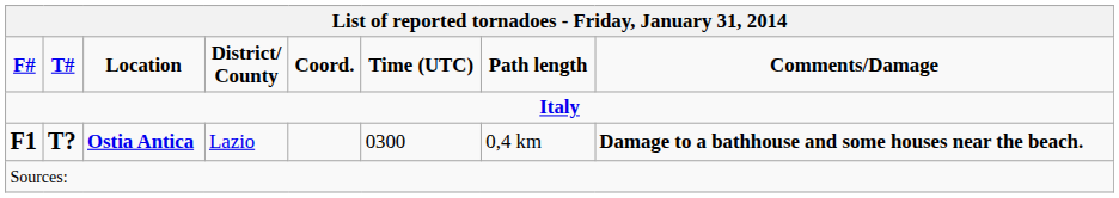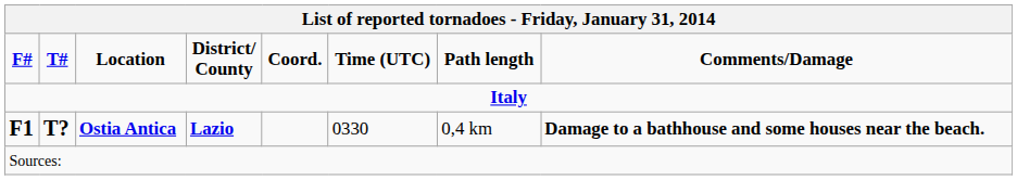F1 | District/ County: normal -> bold
F1 | Time (UTC): 0300 -> 0330
